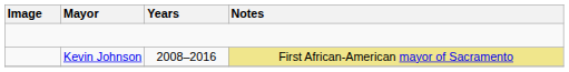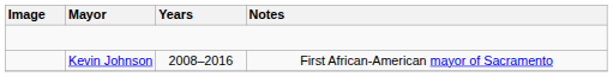Kevin Johnson | Notes: khaki background -> no background
